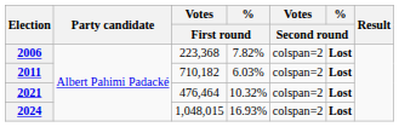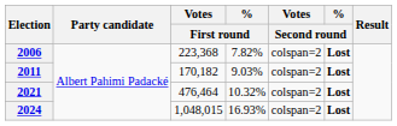2011 | Votes / First round: 710,182 -> 170,182
2011 | % / First round: 6.03% -> 9.03%
